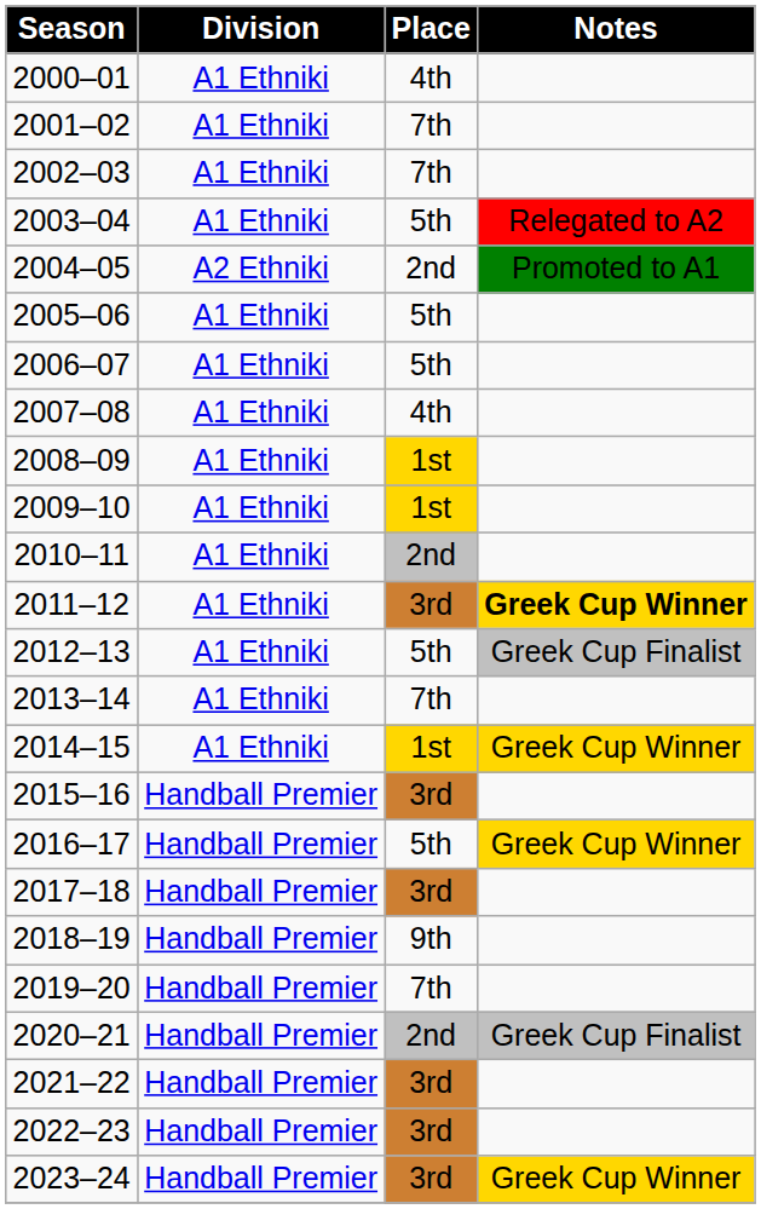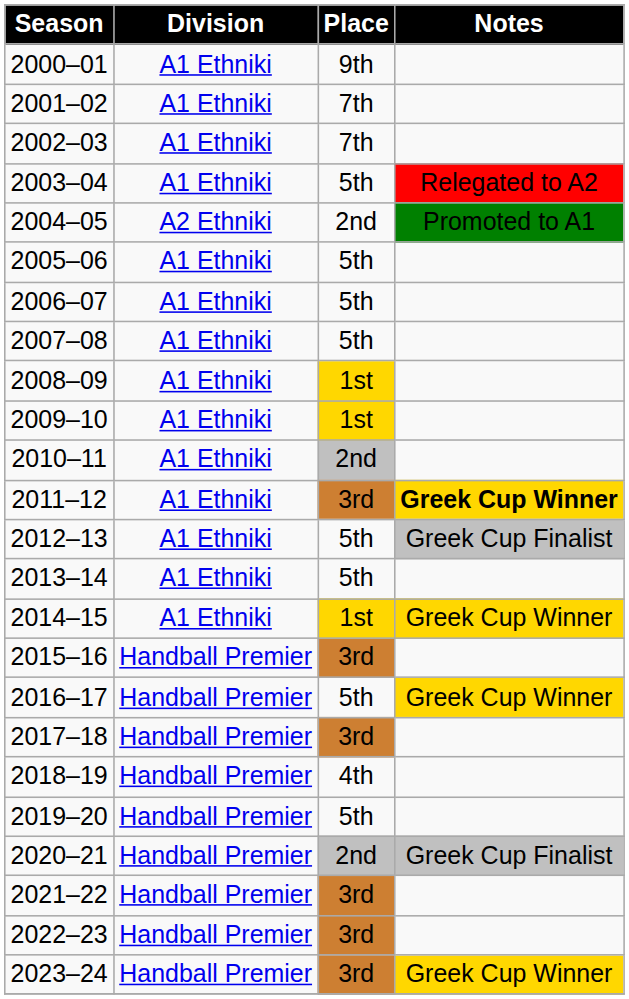2000–01 | Place: 4th -> 9th
2007–08 | Place: 4th -> 5th
2013–14 | Place: 7th -> 5th
2018–19 | Place: 9th -> 4th
2019–20 | Place: 7th -> 5th
